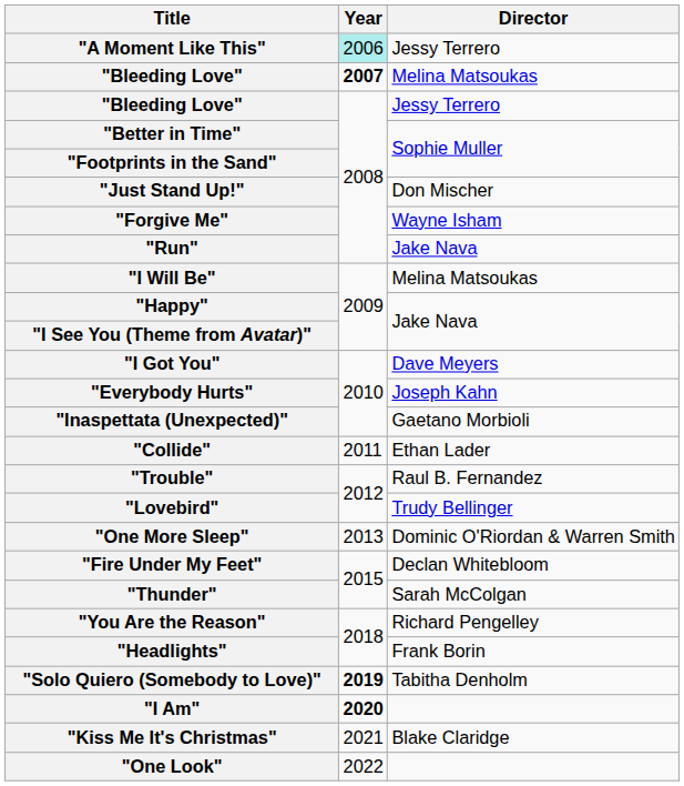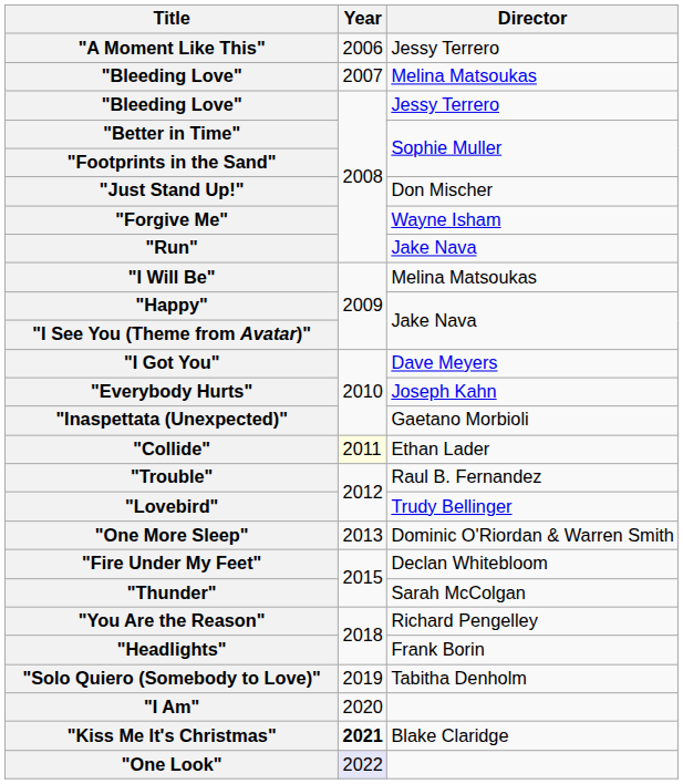"A Moment Like This" | Year: paleturquoise background -> no background
"Bleeding Love" / Melina Matsoukas | Year: bold -> normal
"Collide" | Year: no background -> lightyellow background
"Solo Quiero (Somebody to Love)" | Year: bold -> normal
"I Am" | Year: bold -> normal
"Kiss Me It's Christmas" | Year: normal -> bold
"One Look" | Year: no background -> lavender background
